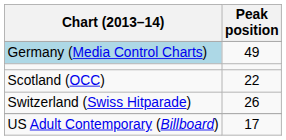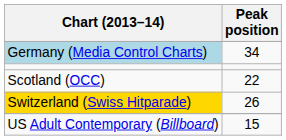row 2 | Peak position: 49 -> 34
row 5 | Chart (2013–14): no background -> gold background
row 6 | Peak position: 17 -> 15
